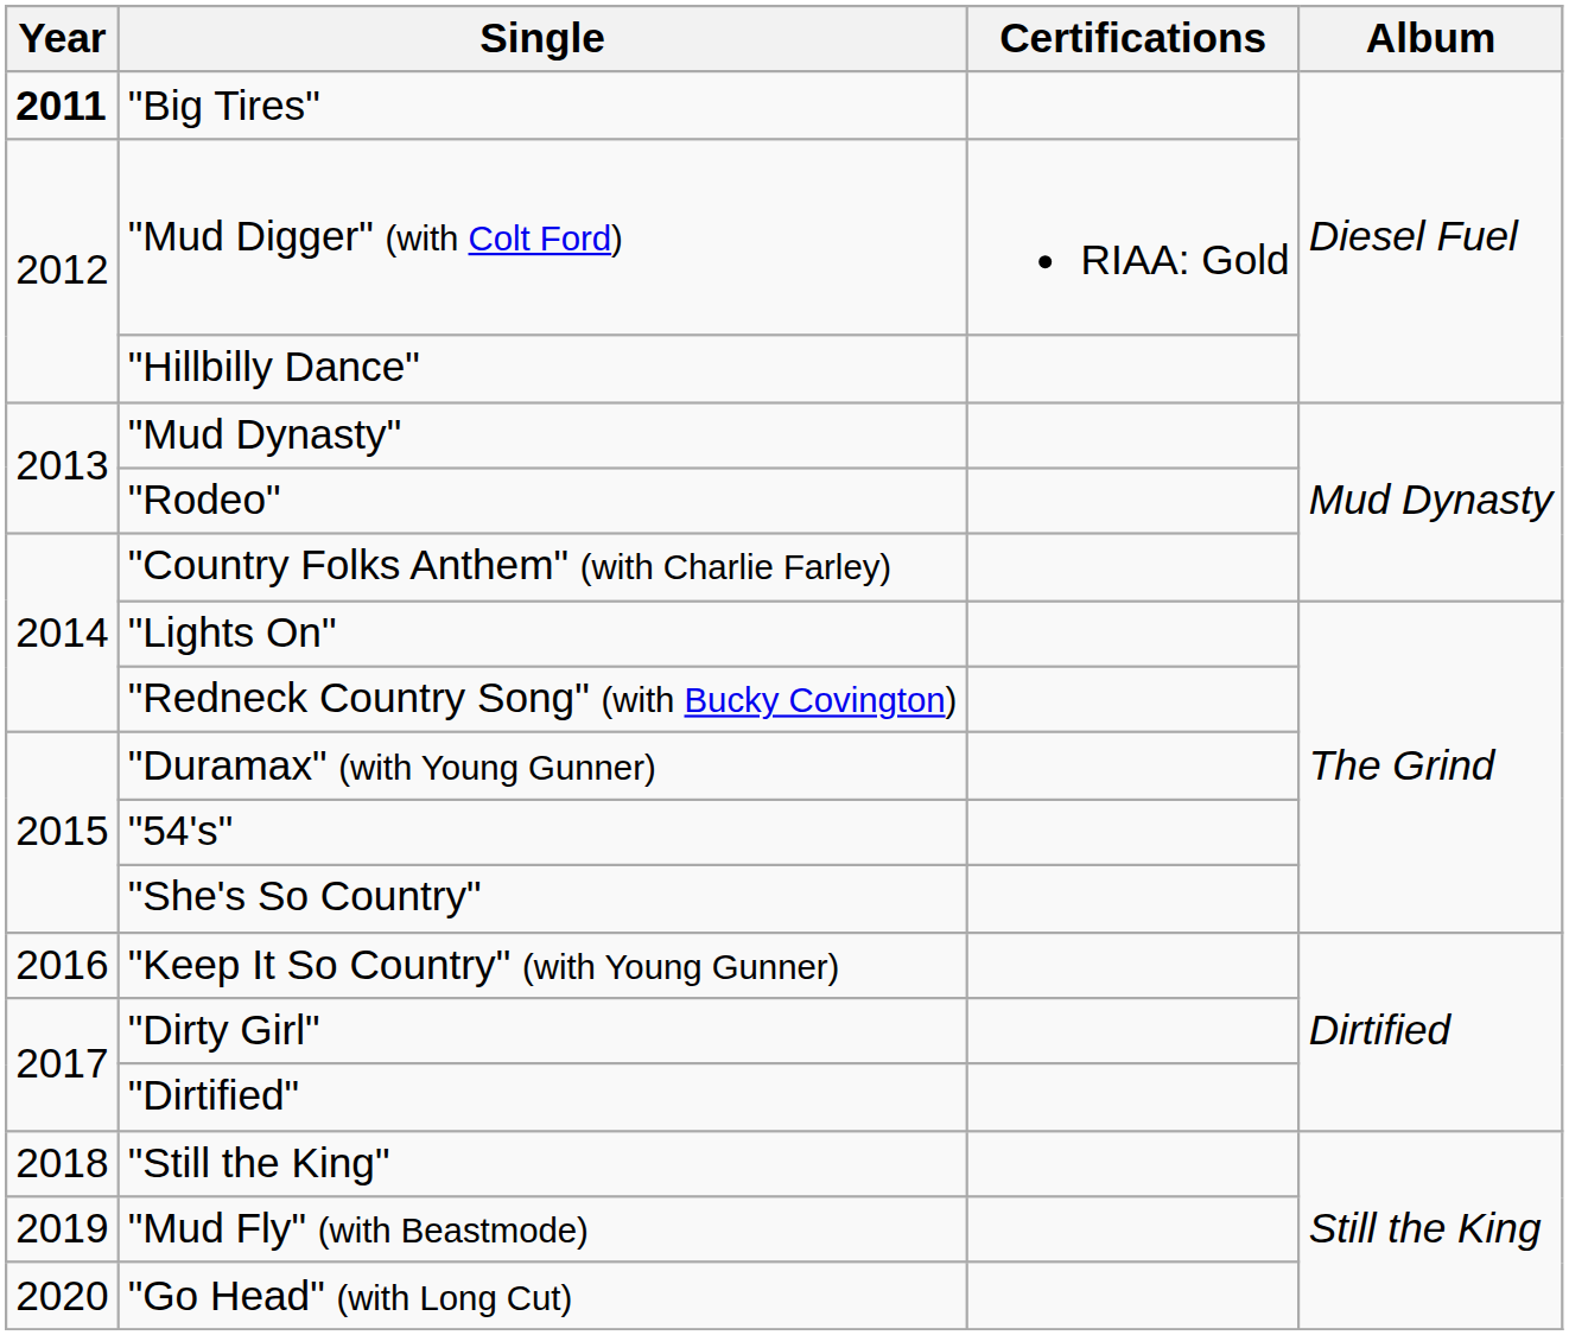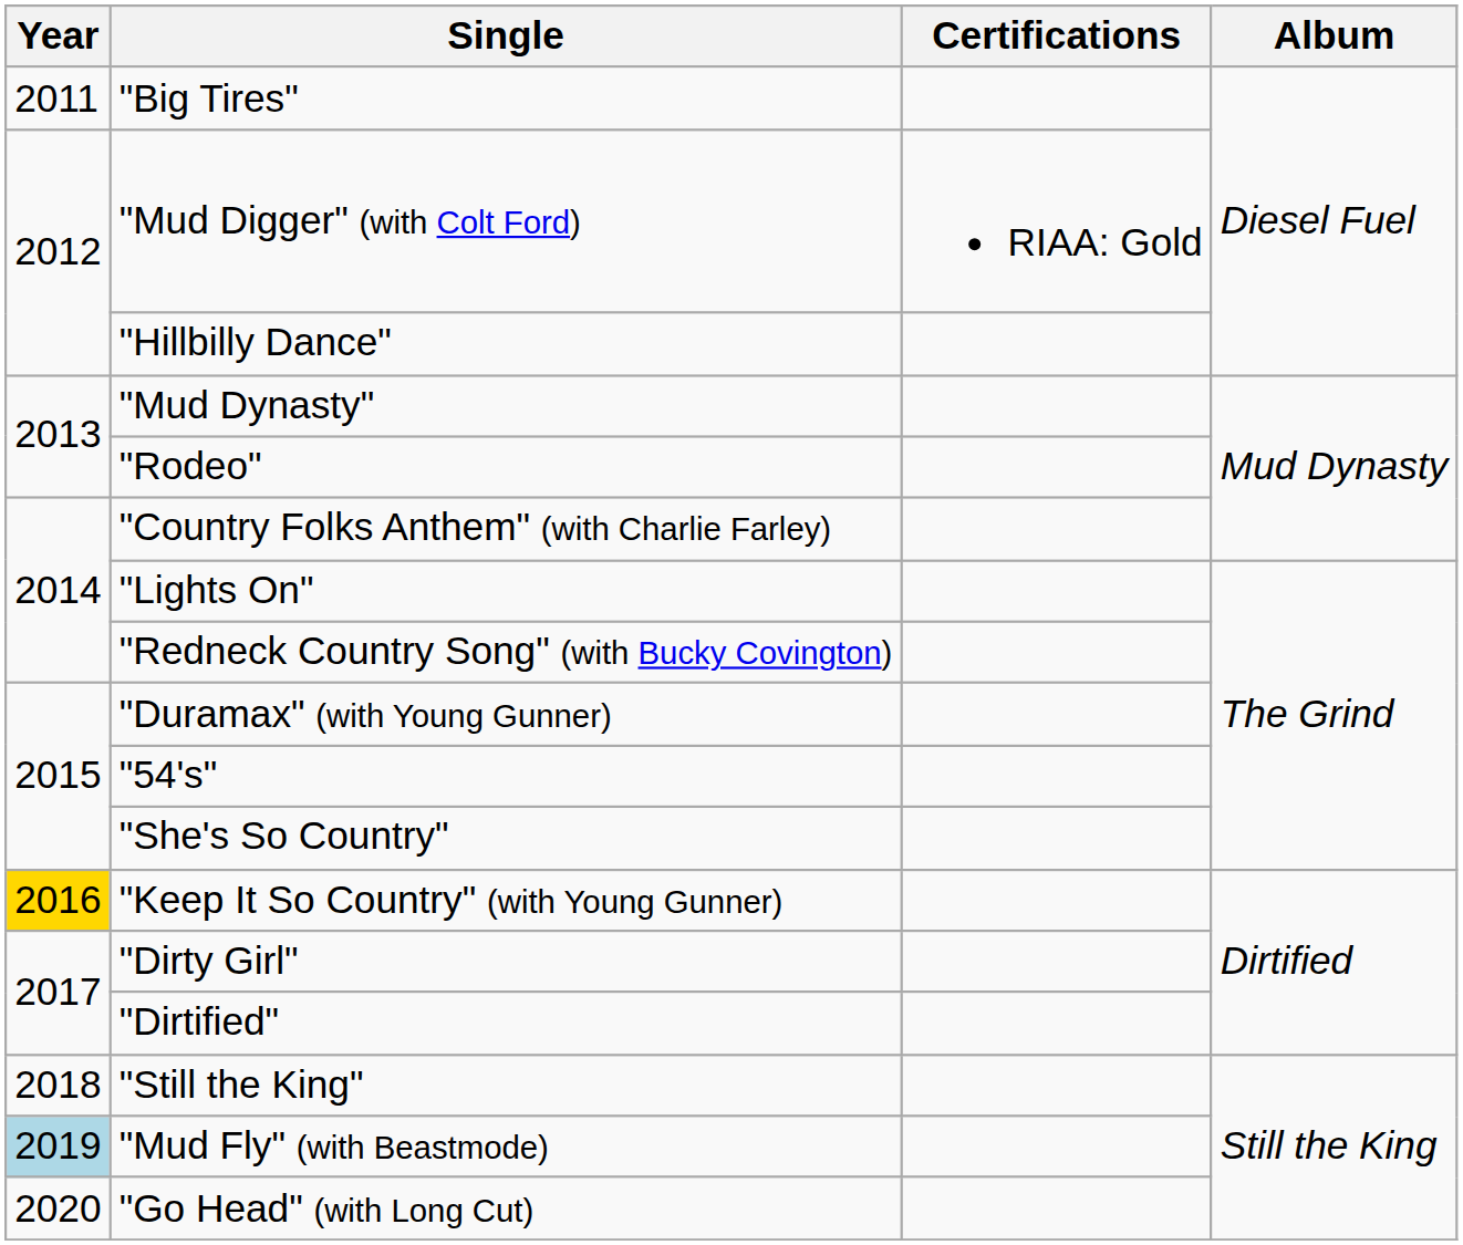"Big Tires" | Year: bold -> normal
"Keep It So Country" (with Young Gunner) | Year: no background -> gold background
"Mud Fly" (with Beastmode) | Year: no background -> lightblue background
